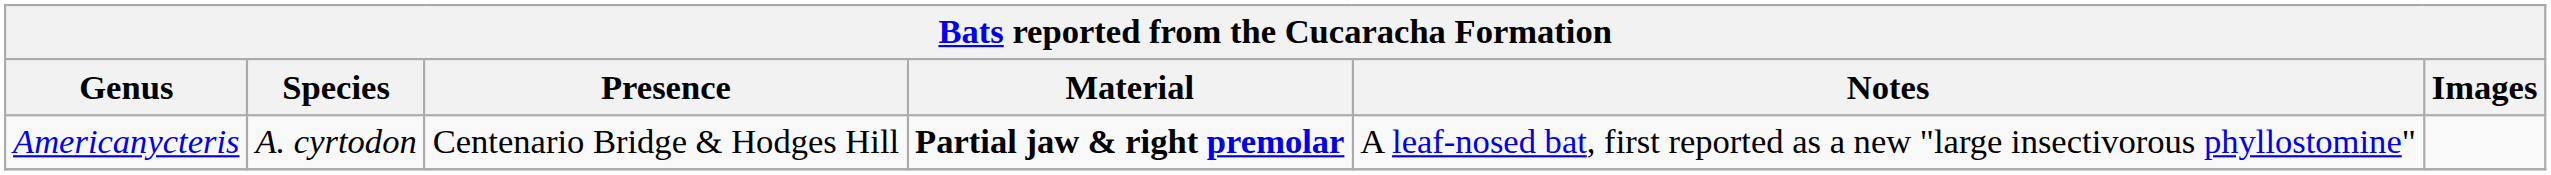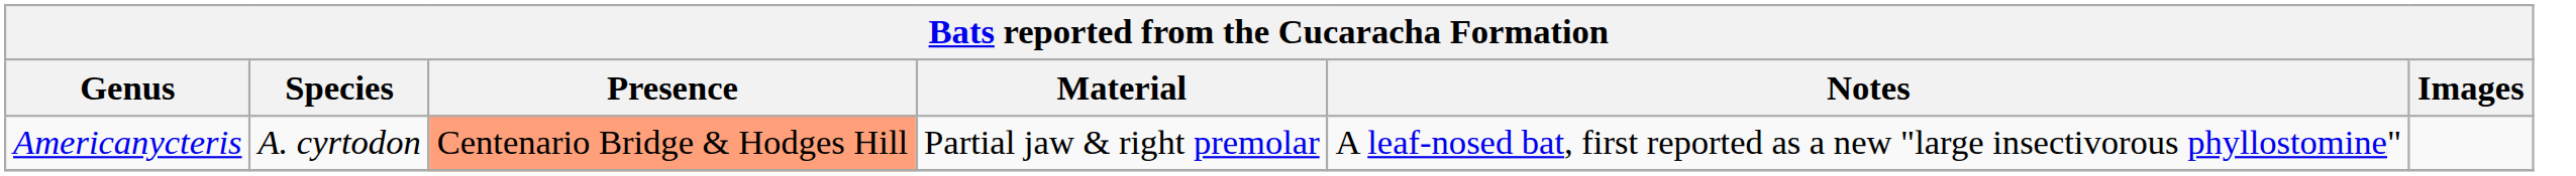Americanycteris | Presence: no background -> lightsalmon background
Americanycteris | Material: bold -> normal
